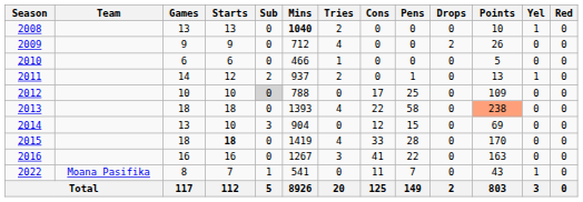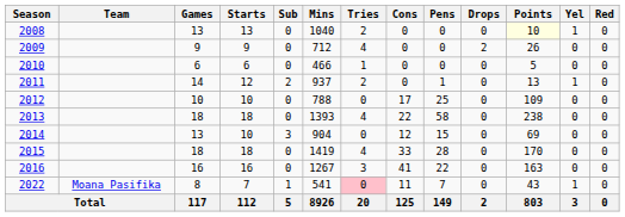2008 | Mins: bold -> normal
2008 | Points: no background -> lightyellow background
2012 | Sub: lightgrey background -> no background
2013 | Points: lightsalmon background -> no background
2015 | Starts: bold -> normal
2022 | Tries: no background -> pink background
